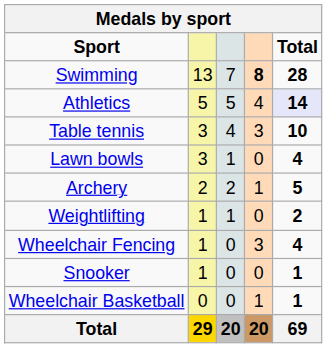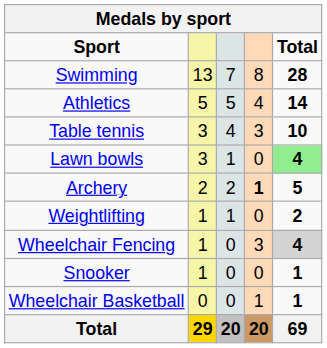Swimming | column 4: bold -> normal
Athletics | Total: lavender background -> no background
Lawn bowls | Total: no background -> lightgreen background
Archery | column 4: normal -> bold
Wheelchair Fencing | Total: no background -> lightgrey background
